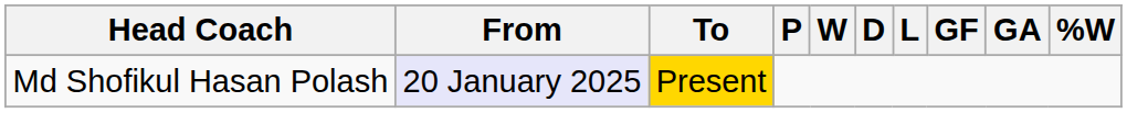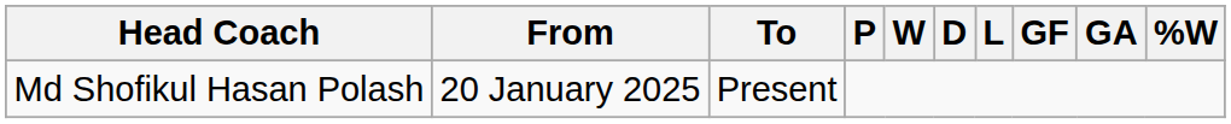Md Shofikul Hasan Polash | From: lavender background -> no background
Md Shofikul Hasan Polash | To: gold background -> no background
